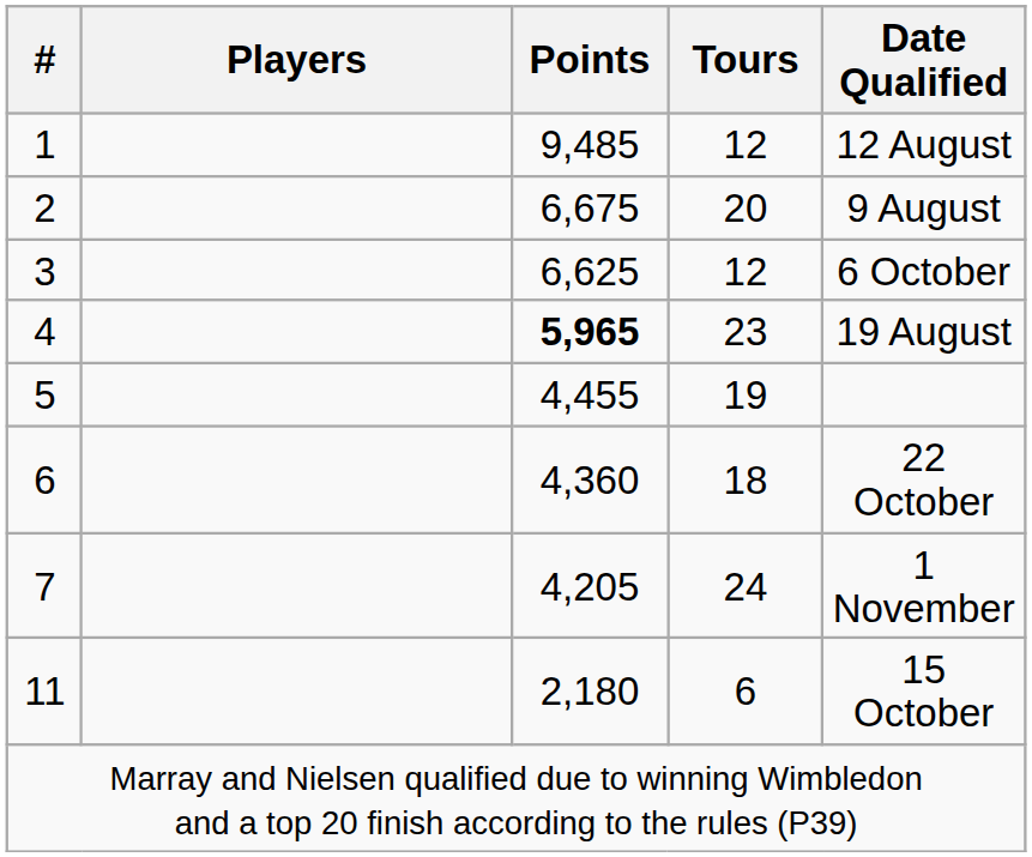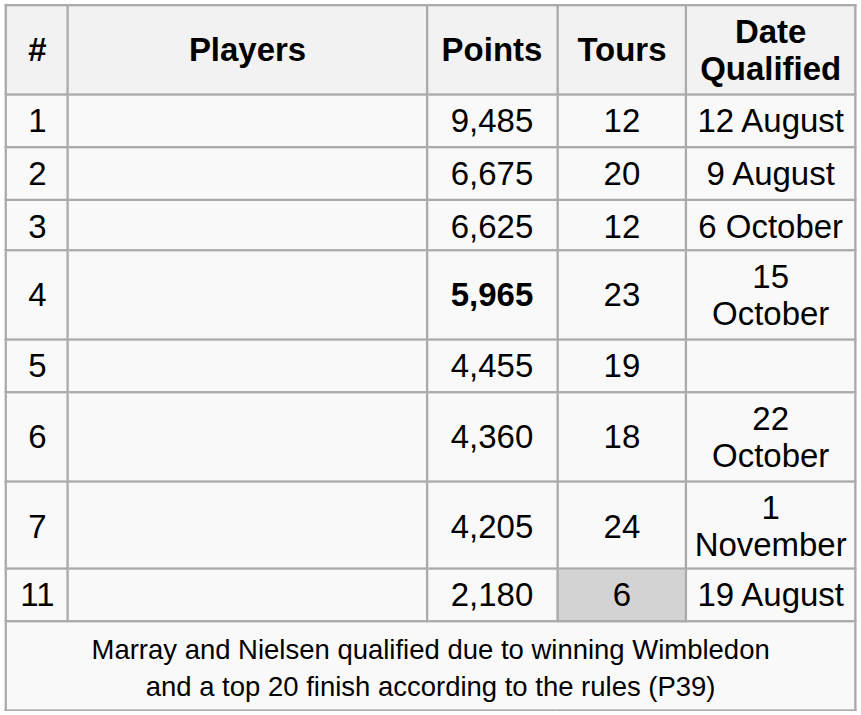4 | Date Qualified: 19 August -> 15 October
11 | Tours: no background -> lightgrey background
11 | Date Qualified: 15 October -> 19 August
